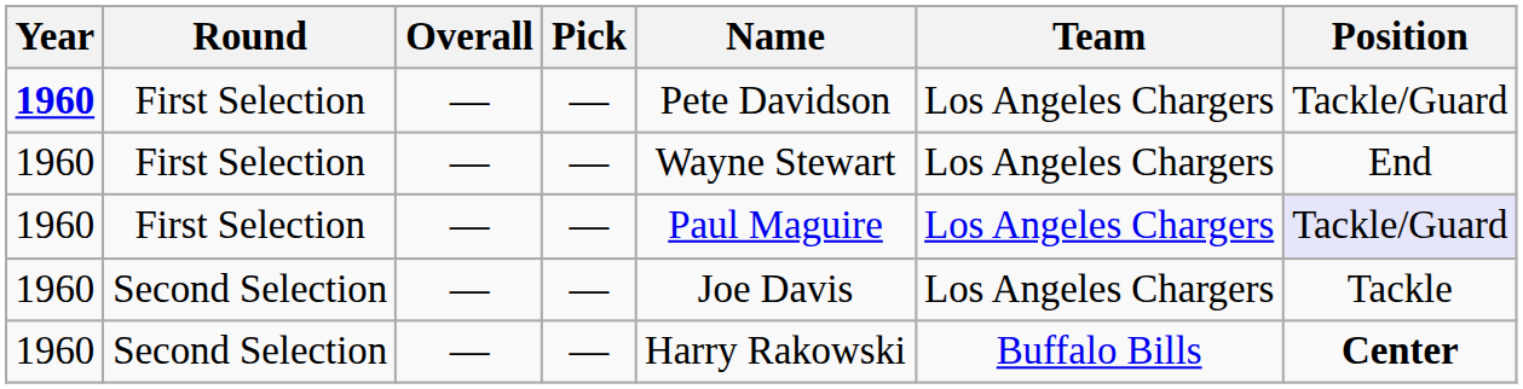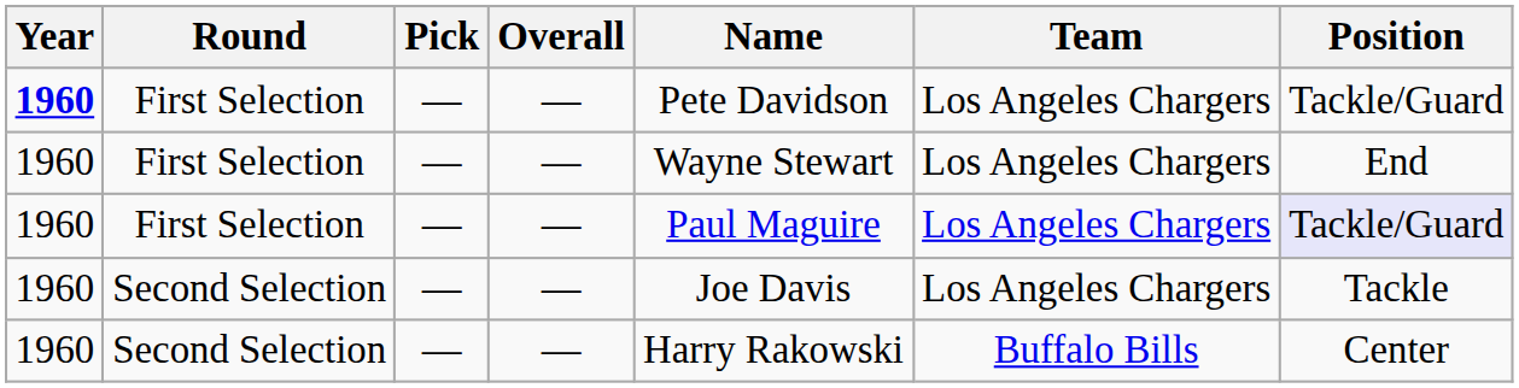columns swapped: Pick <-> Overall
row 6 | Position: bold -> normal
